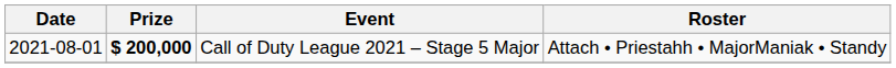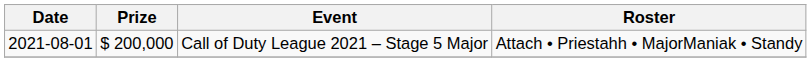Call of Duty League 2021 – Stage 5 Major | Prize: bold -> normal
